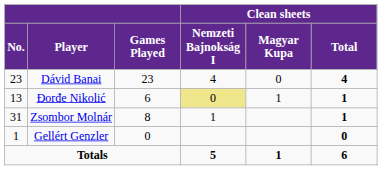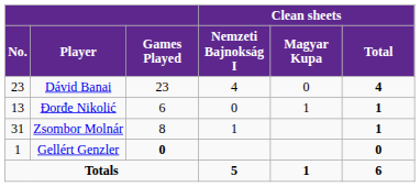Đorđe Nikolić | Clean sheets / Nemzeti Bajnokság I: khaki background -> no background
Gellért Genzler | Games Played: normal -> bold
